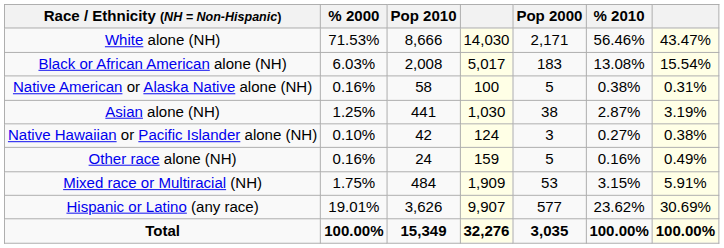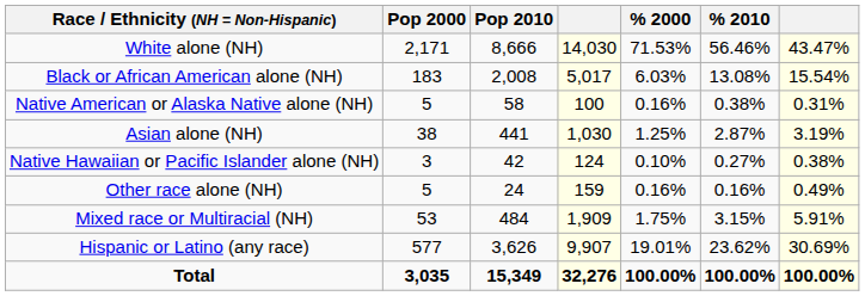columns swapped: Pop 2000 <-> % 2000
